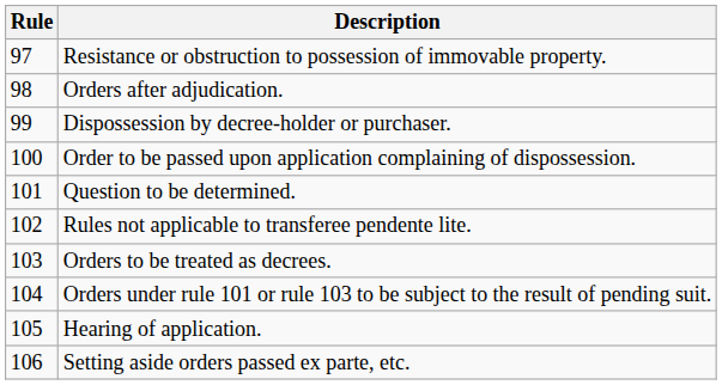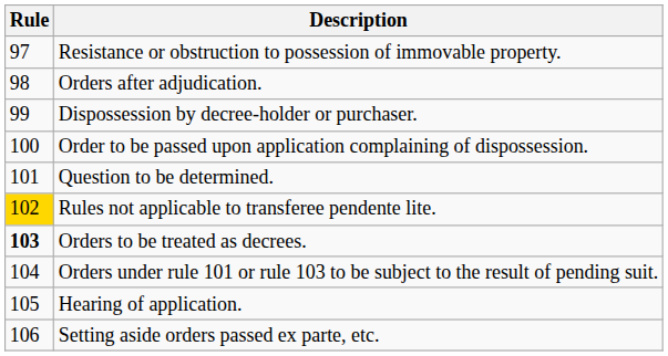Rules not applicable to transferee pendente lite. | Rule: no background -> gold background
Orders to be treated as decrees. | Rule: normal -> bold
